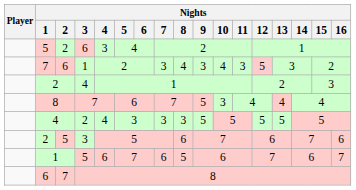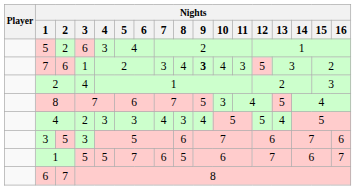row 4 | Nights / 9: normal -> bold
row 6 | Nights / 13: 4 -> 5
row 7 | Nights / 4: 4 -> 3
row 7 | Nights / 7: 3 -> 4
row 7 | Nights / 9: 5 -> 4
row 7 | Nights / 13: 5 -> 4
row 8 | Nights / 1: 2 -> 3
row 9 | Nights / 4: 6 -> 5
